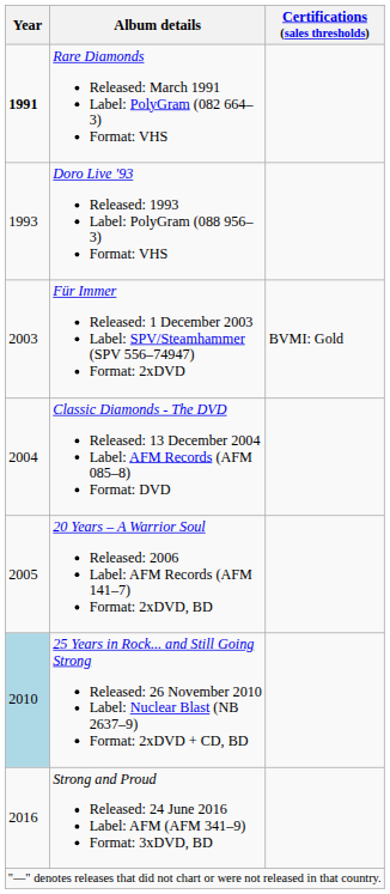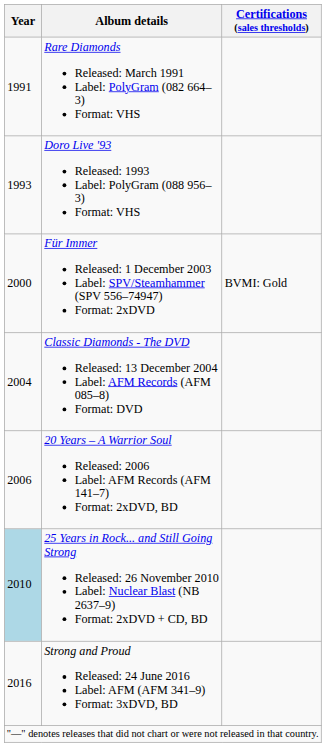row 2 | Year: bold -> normal
row 4 | Year: 2003 -> 2000
row 6 | Year: 2005 -> 2006
